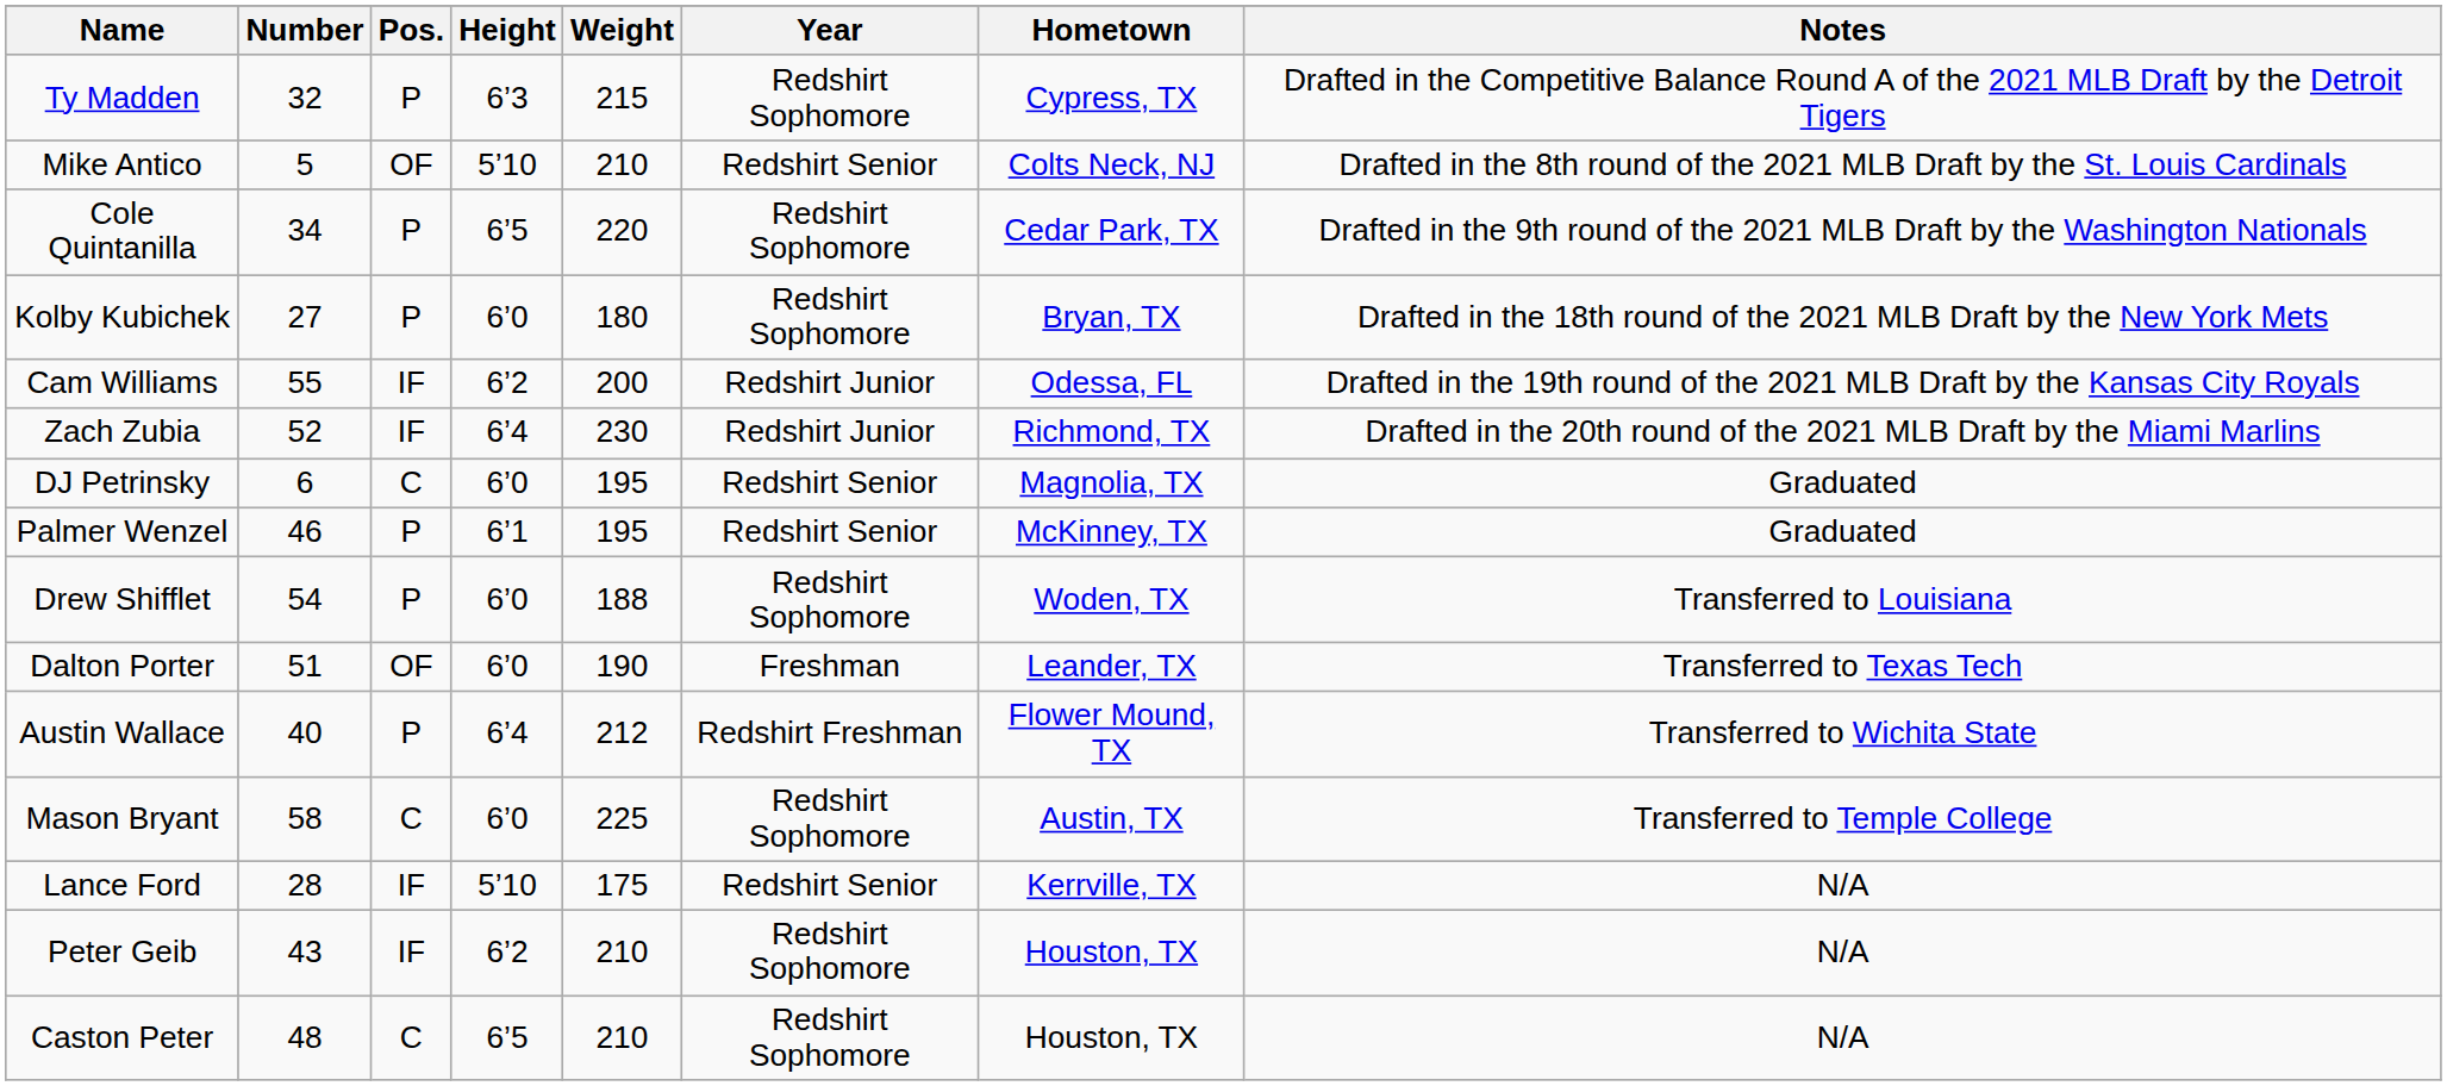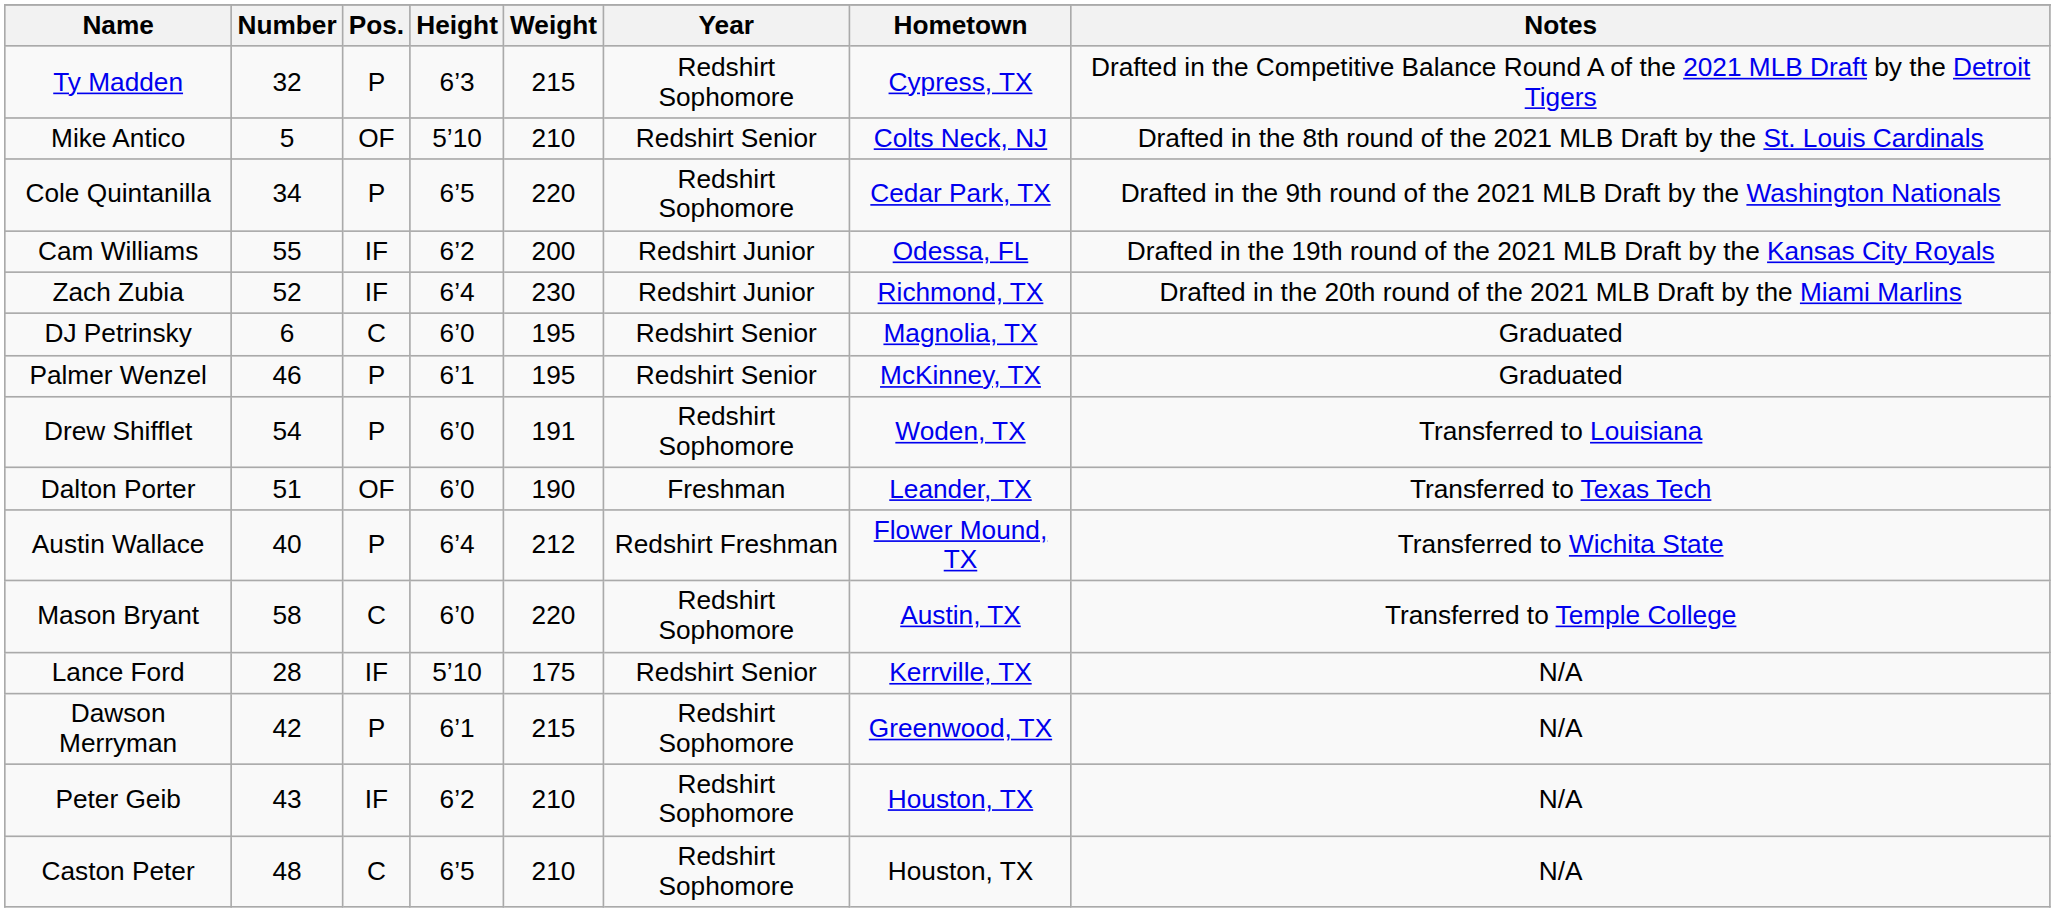- row: Kolby Kubichek | 27 | P | 6’0 | 180 | Redshirt Sophomore | Bryan, TX | Drafted in the 18th round of the 2021 MLB Draft by the New York Mets
Drew Shifflet | Weight: 188 -> 191
Mason Bryant | Weight: 225 -> 220
+ row: Dawson Merryman | 42 | P | 6’1 | 215 | Redshirt Sophomore | Greenwood, TX | N/A
